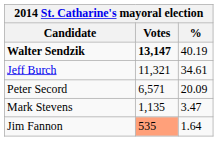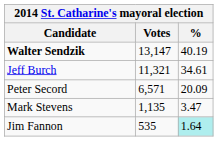Walter Sendzik | Votes: bold -> normal
Jim Fannon | Votes: lightsalmon background -> no background
Jim Fannon | %: no background -> paleturquoise background
